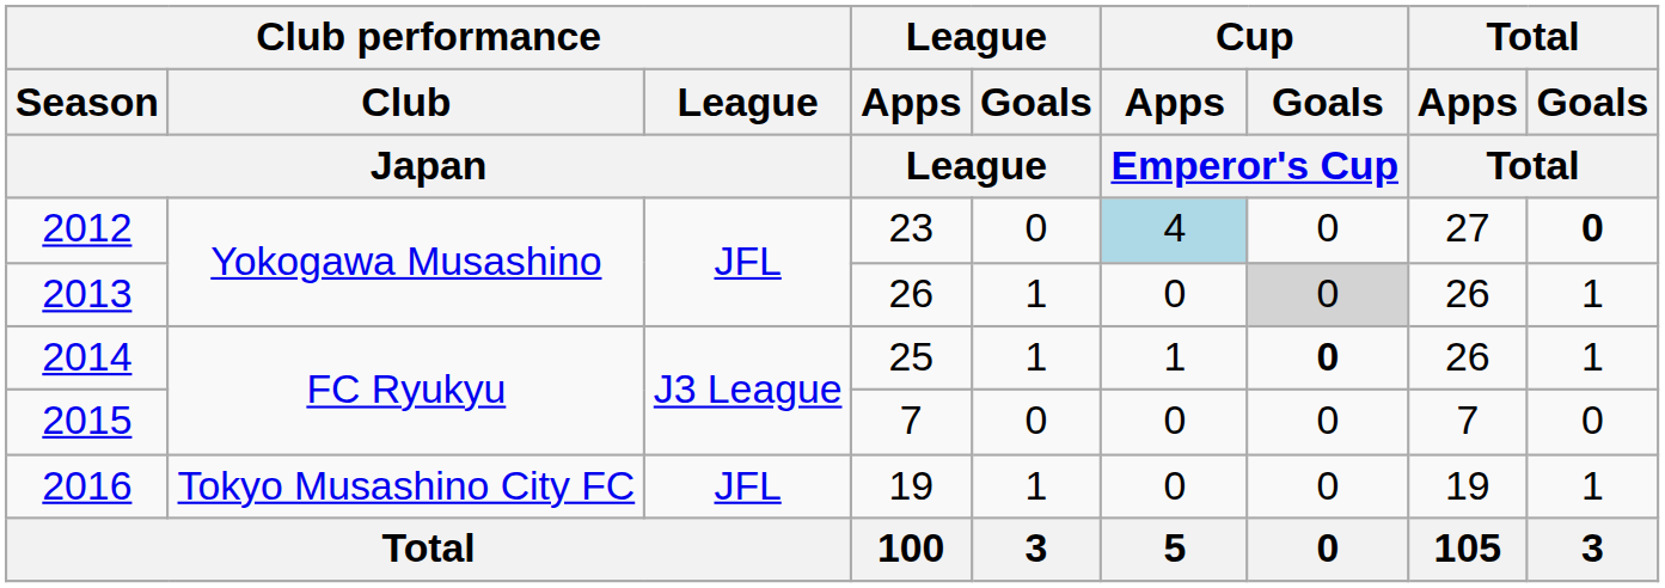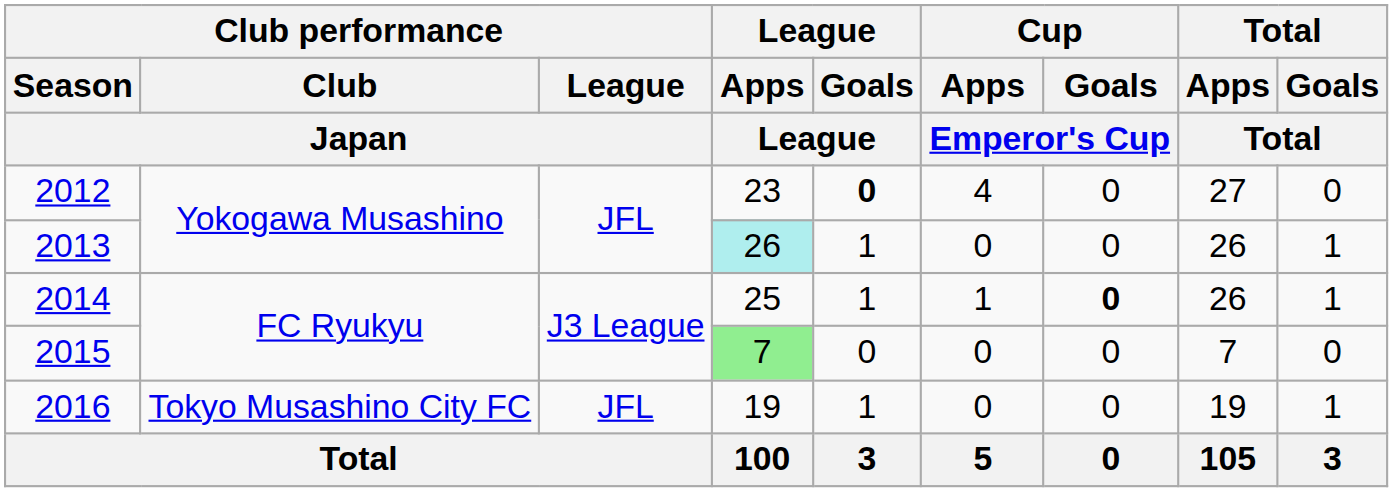2012 | League / Goals / League: normal -> bold
2012 | Cup / Apps / Emperor's Cup: lightblue background -> no background
2012 | Total / Goals / Total: bold -> normal
2013 | League / Apps / League: no background -> paleturquoise background
2013 | Cup / Goals / Emperor's Cup: lightgrey background -> no background
2015 | League / Apps / League: no background -> lightgreen background
